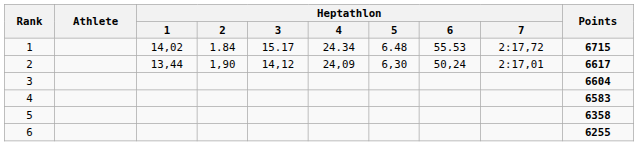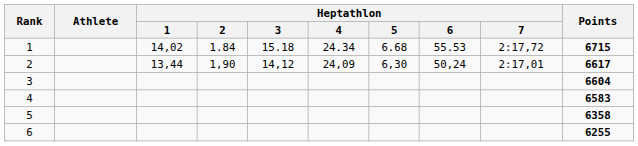row 3 | Heptathlon / 3: 15.17 -> 15.18
row 3 | Heptathlon / 5: 6.48 -> 6.68
